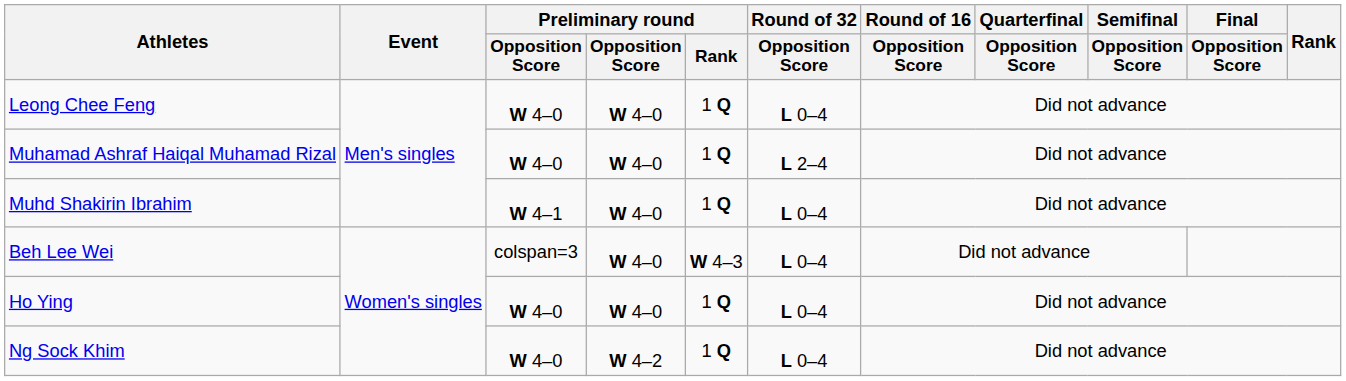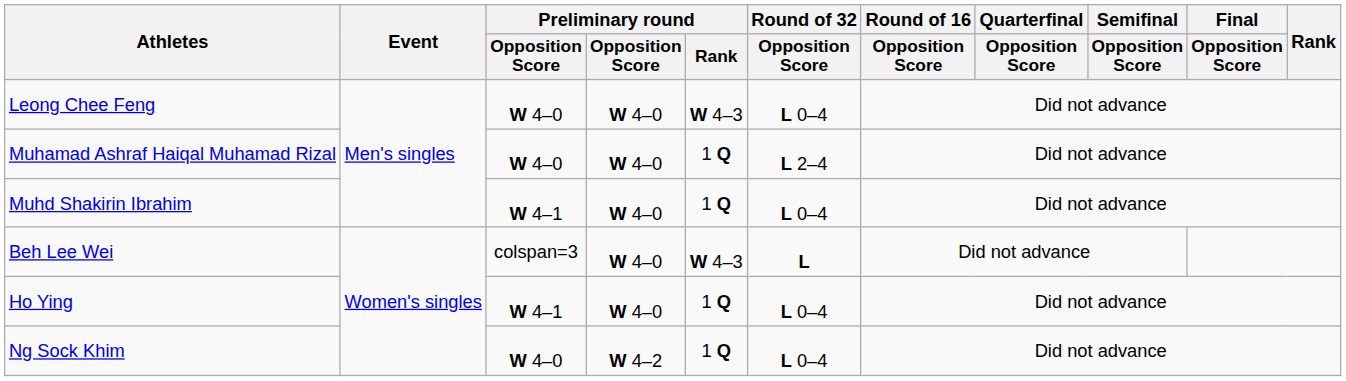Leong Chee Feng | Preliminary round / Rank: 1 Q -> W 4–3
Beh Lee Wei | Round of 32 / Opposition Score: L 0–4 -> L
Ho Ying | column 3: W 4–0 -> W 4–1
